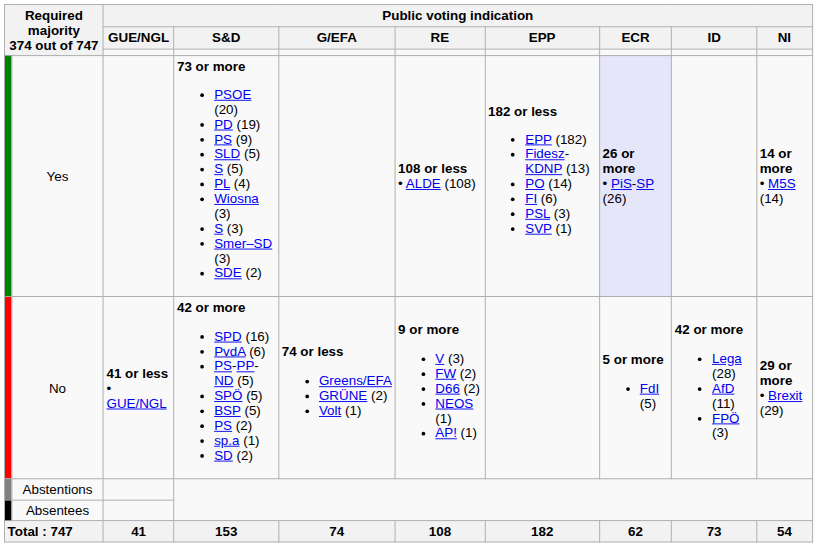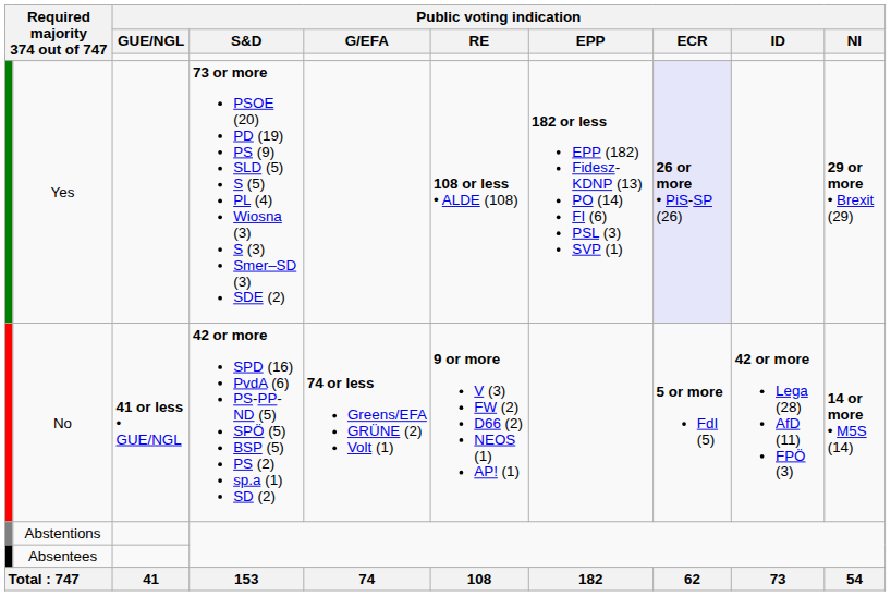Yes | Public voting indication / NI: 14 or more • M5S (14) -> 29 or more • Brexit (29)
No | Public voting indication / NI: 29 or more • Brexit (29) -> 14 or more • M5S (14)
